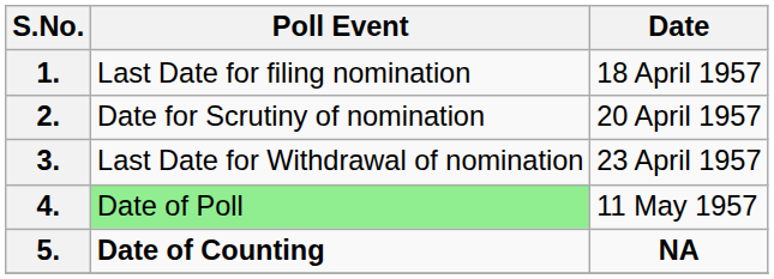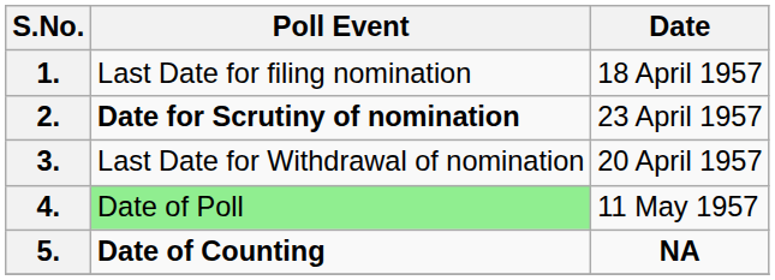2. | Poll Event: normal -> bold
2. | Date: 20 April 1957 -> 23 April 1957
3. | Date: 23 April 1957 -> 20 April 1957
